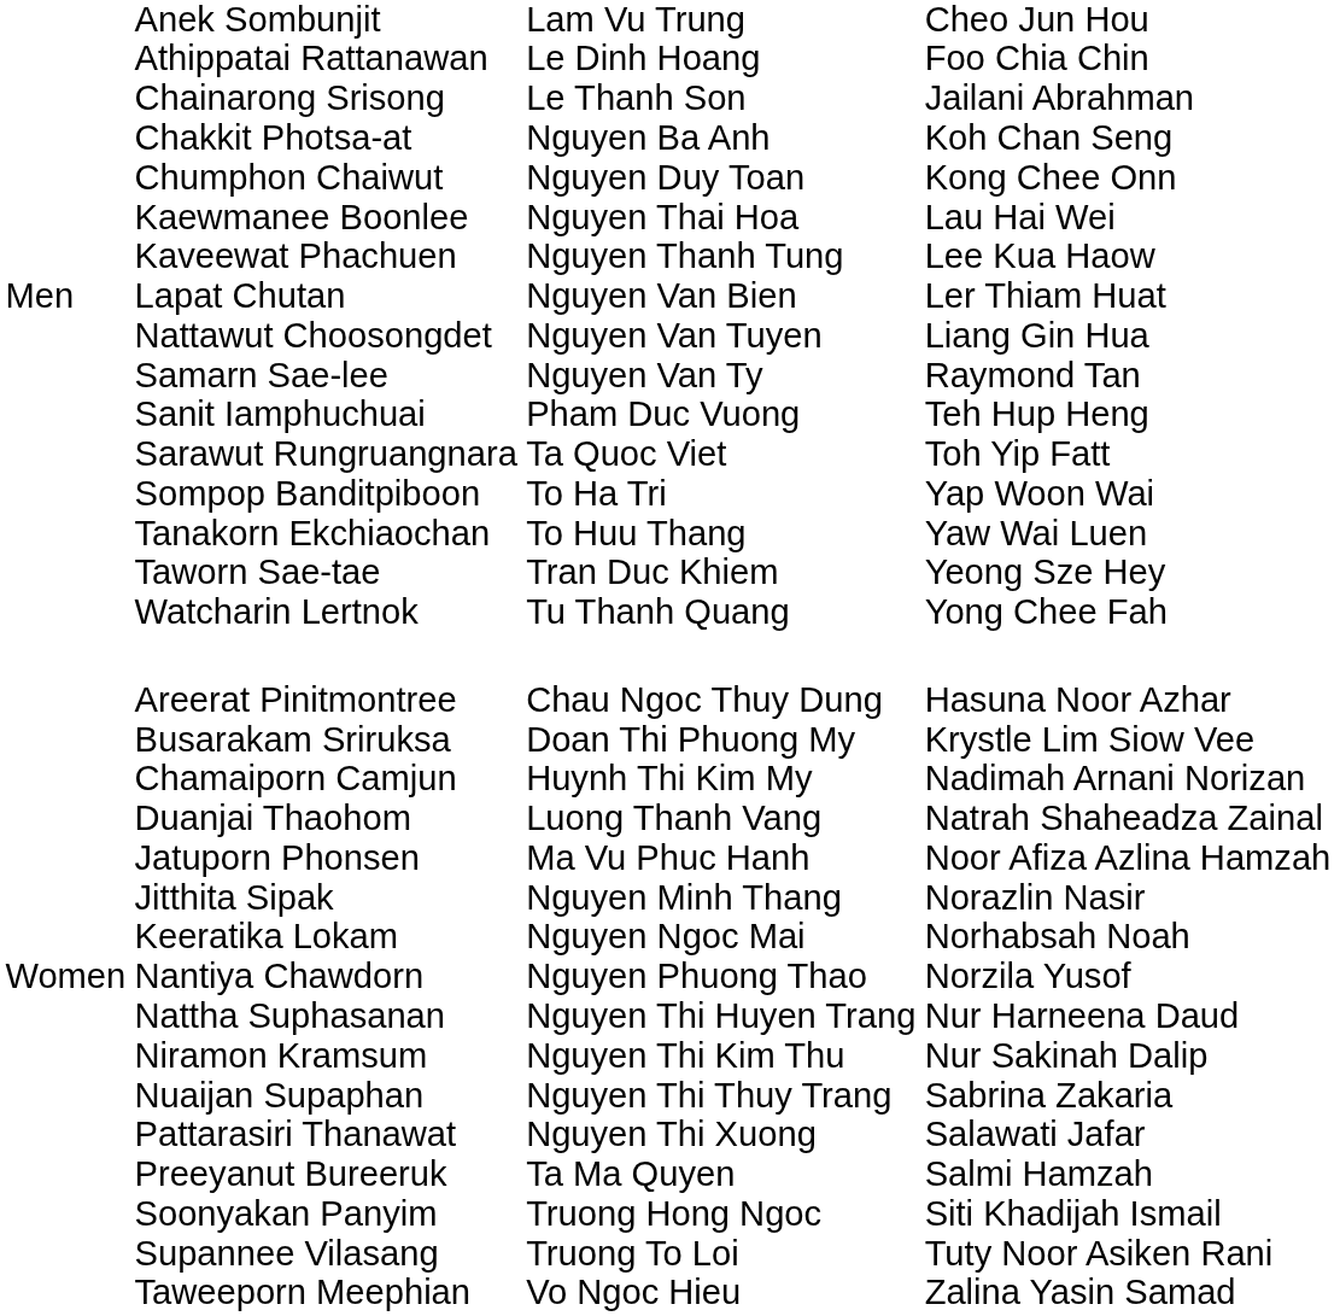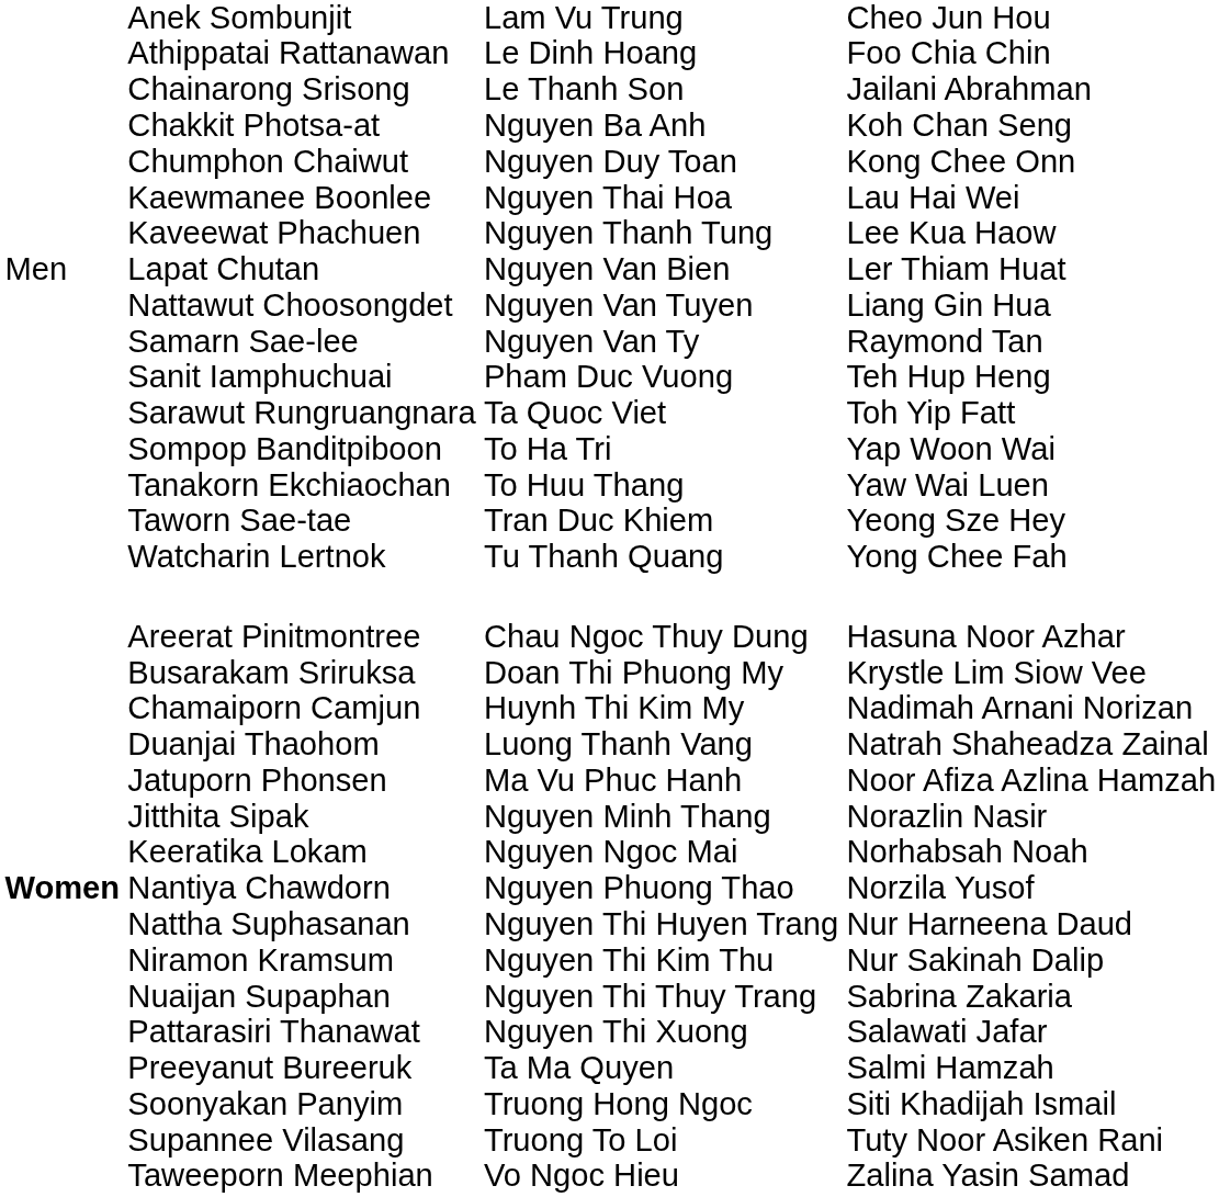Women | column 1: normal -> bold
